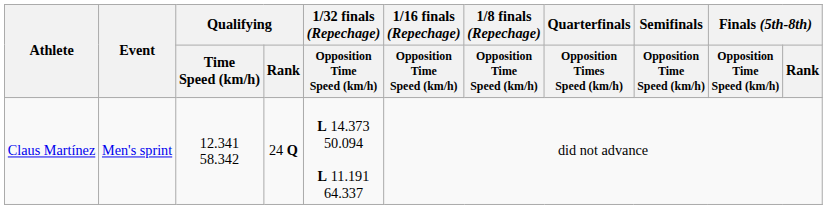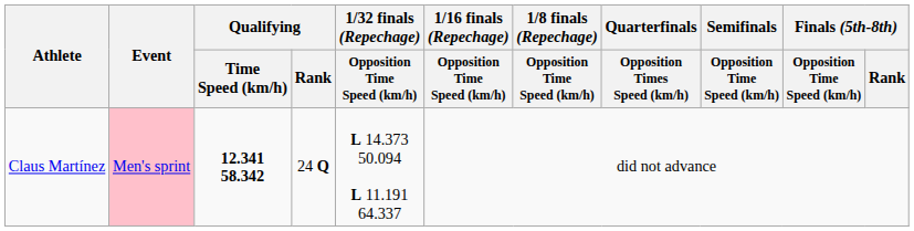Claus Martínez | Event: no background -> pink background
Claus Martínez | Qualifying / Time Speed (km/h): normal -> bold
